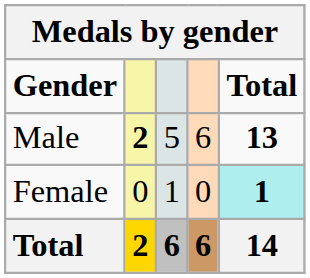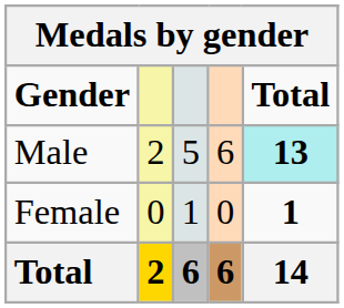Male | column 2: bold -> normal
Male | Total: no background -> paleturquoise background
Female | Total: paleturquoise background -> no background
